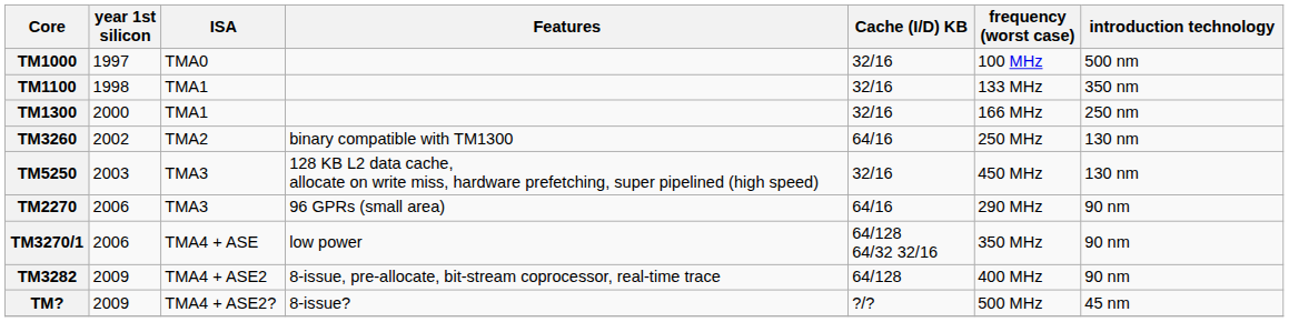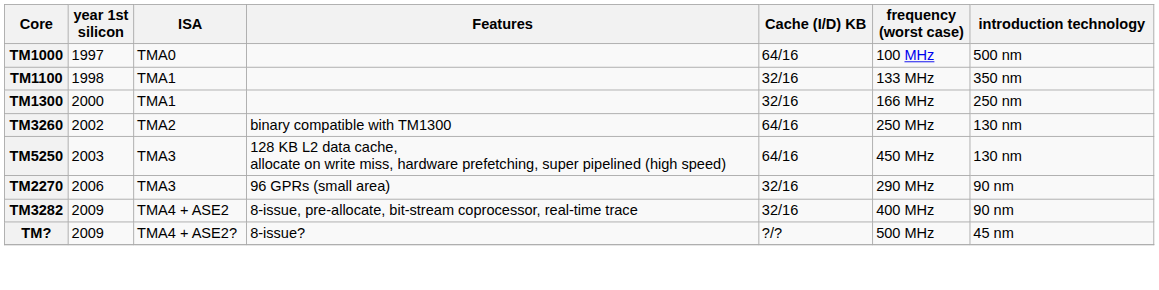TM1000 | Cache (I/D) KB: 32/16 -> 64/16
TM5250 | Cache (I/D) KB: 32/16 -> 64/16
TM2270 | Cache (I/D) KB: 64/16 -> 32/16
- row: TM3270/1 | 2006 | TMA4 + ASE | low power | 64/128 64/32 32/16 | 350 MHz | 90 nm
TM3282 | Cache (I/D) KB: 64/128 -> 32/16
